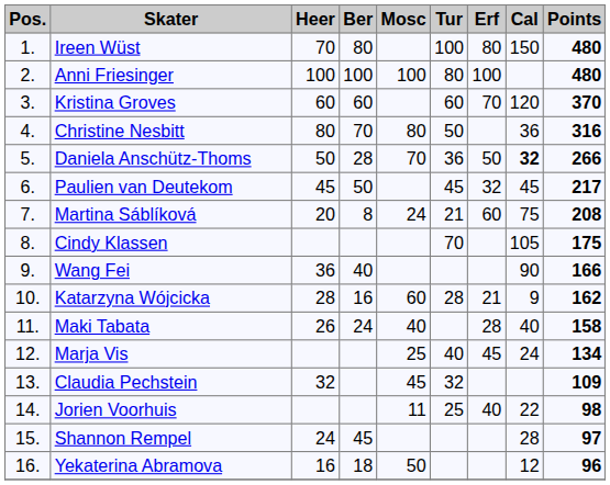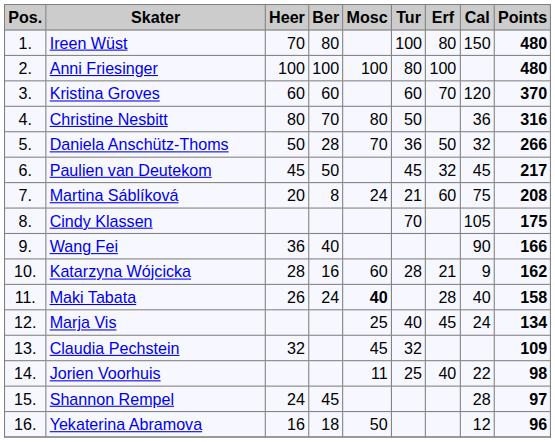Daniela Anschütz-Thoms | Cal: bold -> normal
Maki Tabata | Mosc: normal -> bold
